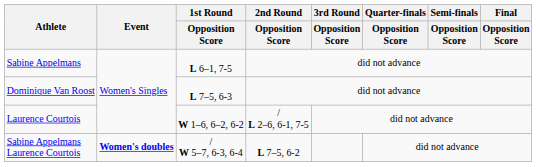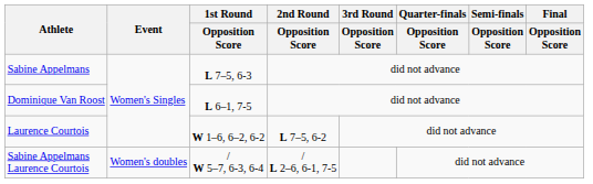Sabine Appelmans | 1st Round / Opposition Score: L 6–1, 7-5 -> L 7–5, 6-3
Dominique Van Roost | 1st Round / Opposition Score: L 7–5, 6-3 -> L 6–1, 7-5
Laurence Courtois | 2nd Round / Opposition Score: / L 2–6, 6-1, 7-5 -> L 7–5, 6-2
Sabine Appelmans Laurence Courtois | Event: bold -> normal
Sabine Appelmans Laurence Courtois | 2nd Round / Opposition Score: L 7–5, 6-2 -> / L 2–6, 6-1, 7-5
